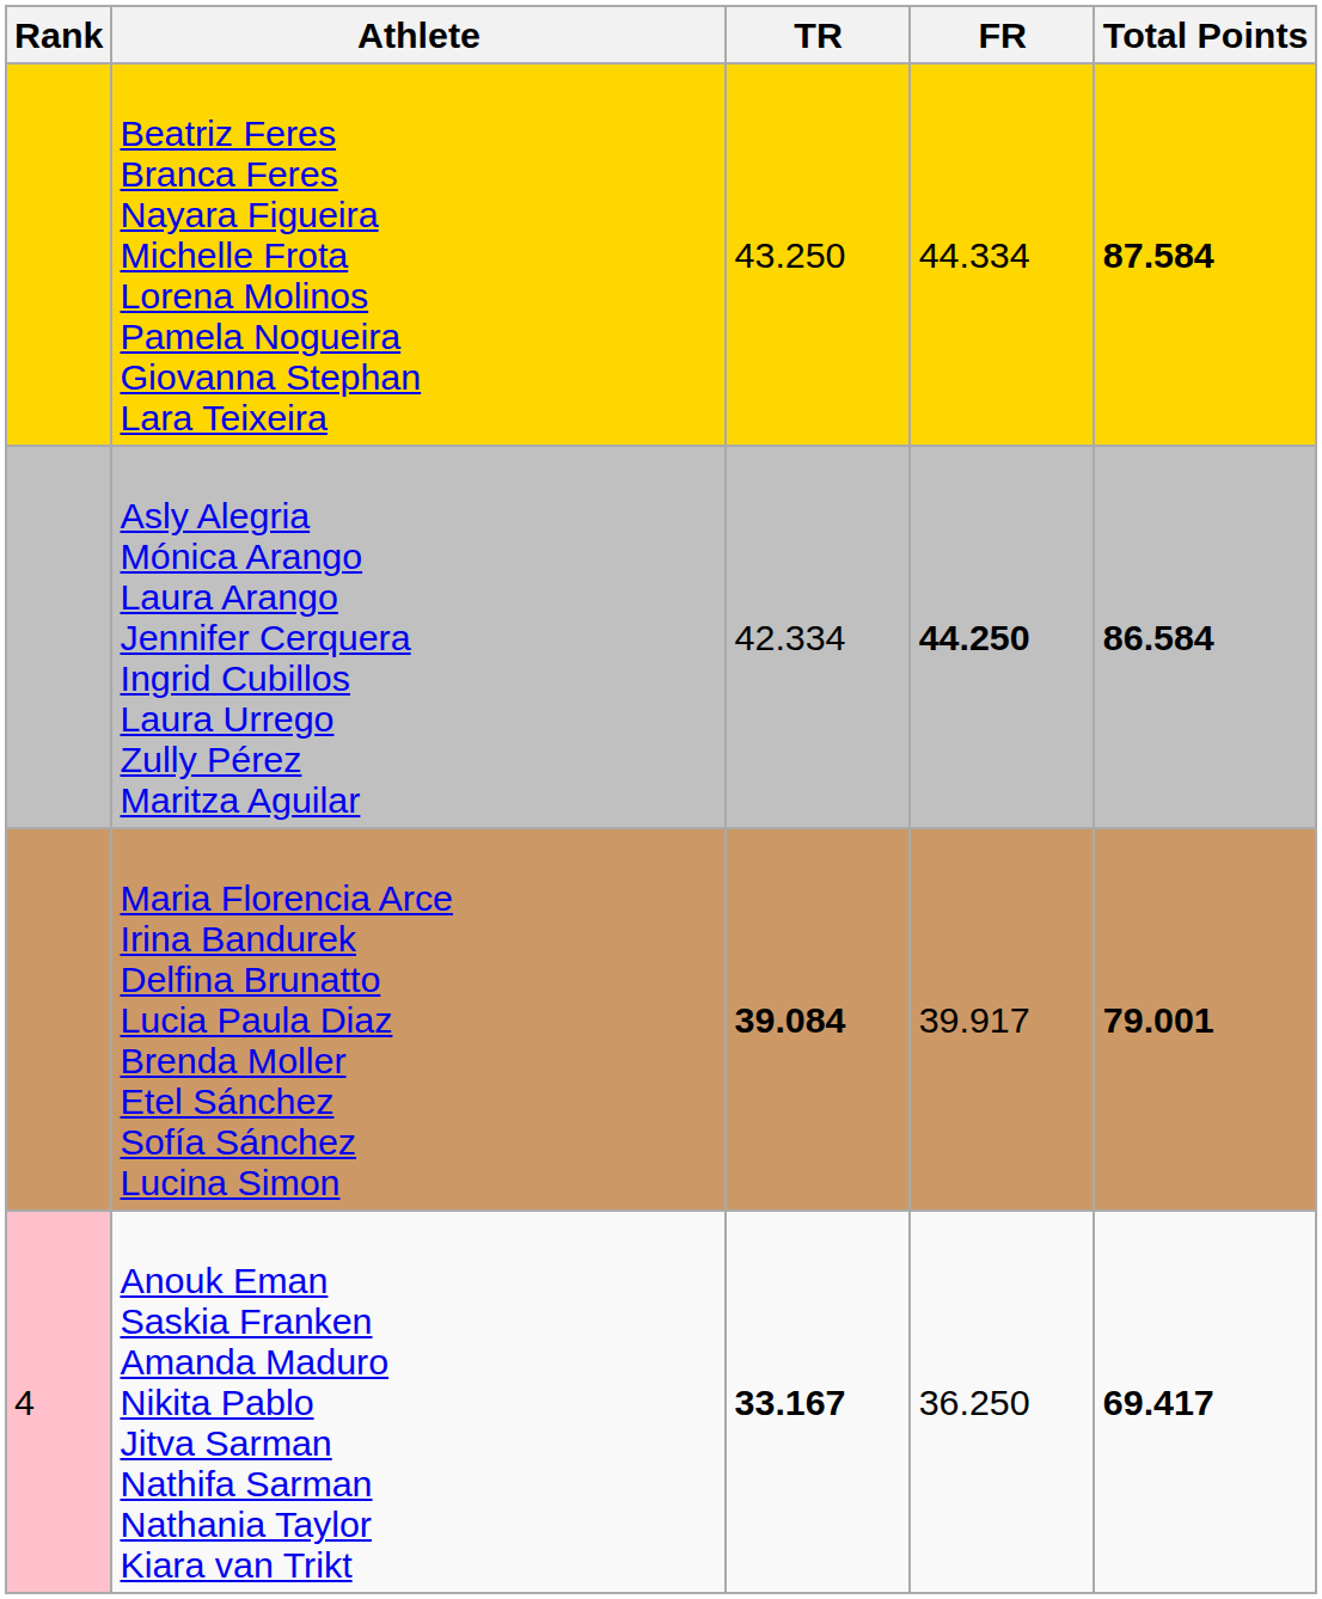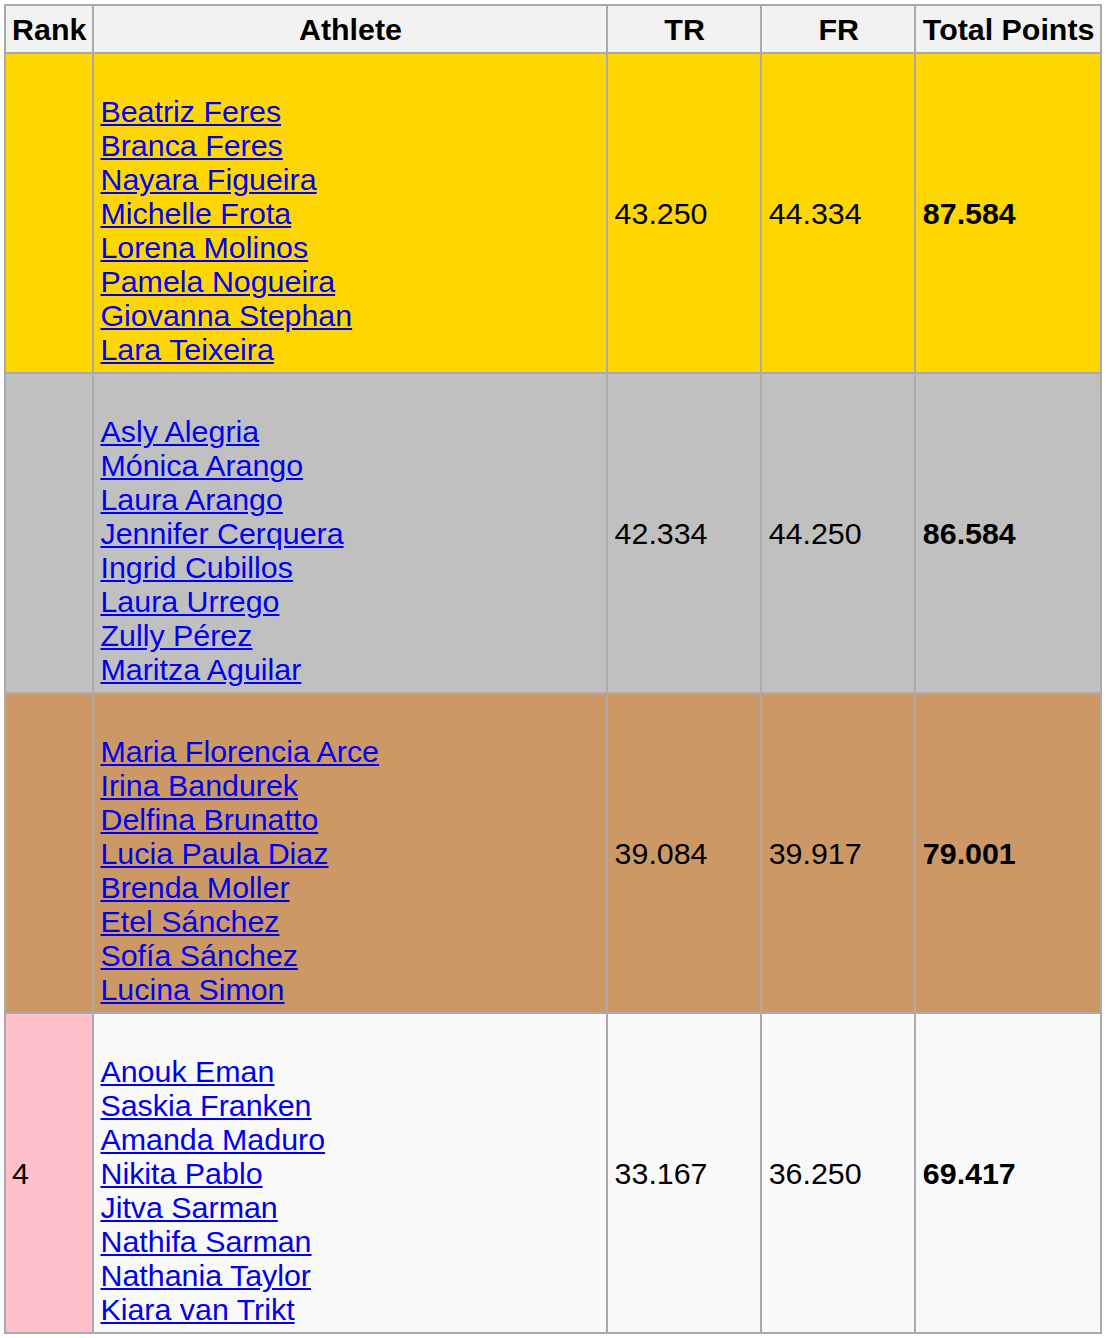row 3 | FR: bold -> normal
row 4 | TR: bold -> normal
row 5 | TR: bold -> normal
